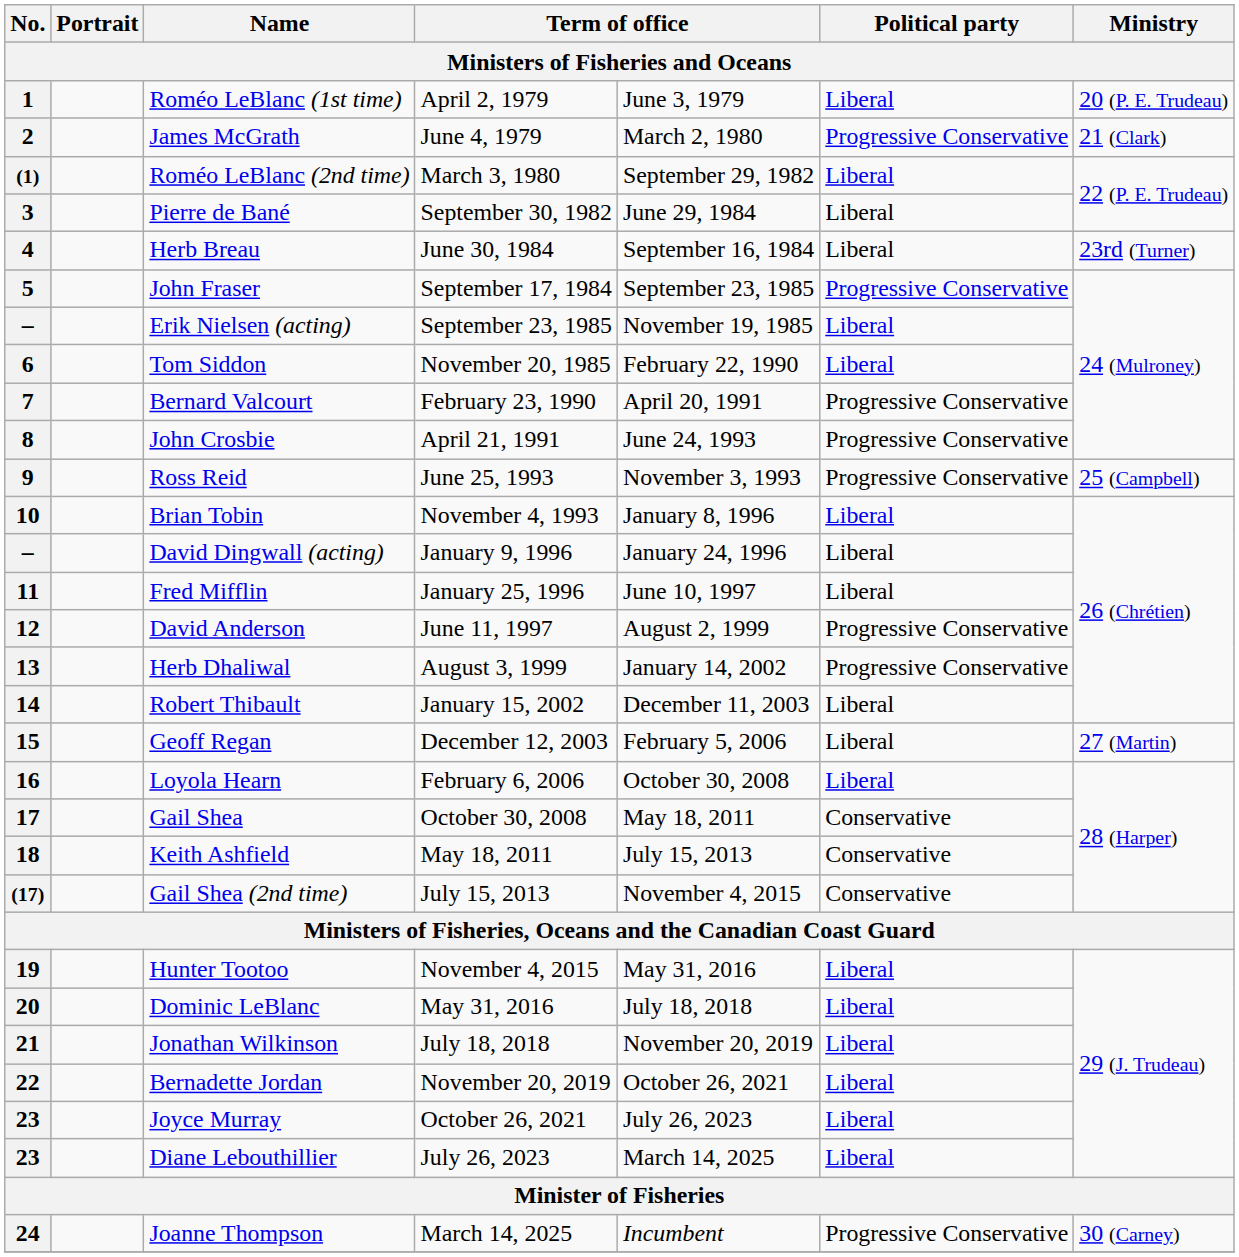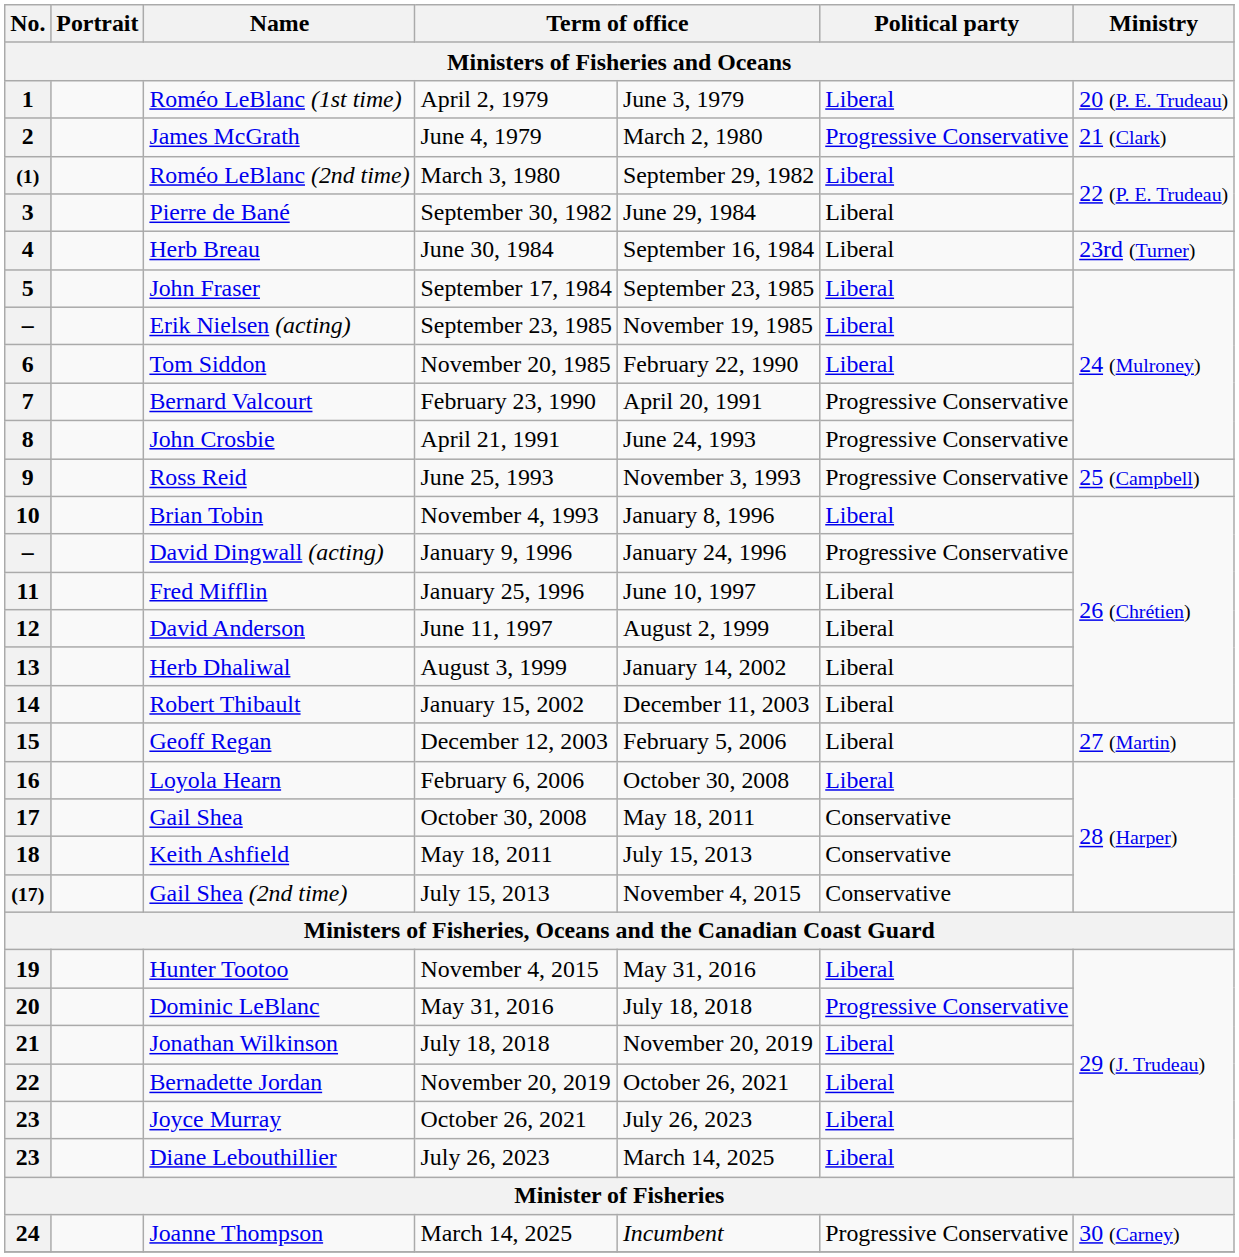5 | Political party: Progressive Conservative -> Liberal
– / David Dingwall (acting) | Political party: Liberal -> Progressive Conservative
12 | Political party: Progressive Conservative -> Liberal
13 | Political party: Progressive Conservative -> Liberal
20 | Political party: Liberal -> Progressive Conservative
